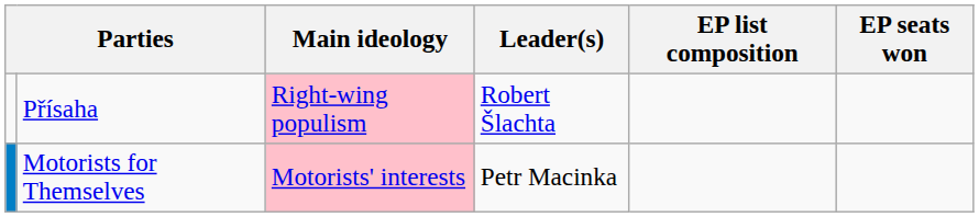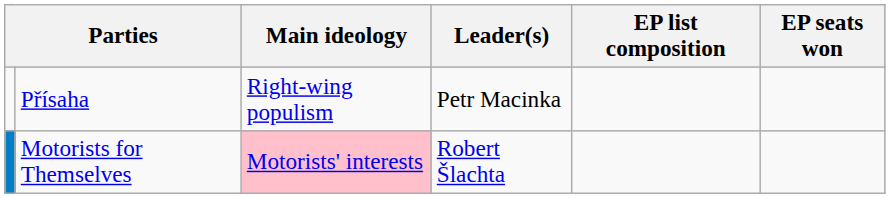Přísaha | Main ideology: pink background -> no background
Přísaha | Leader(s): Robert Šlachta -> Petr Macinka
Motorists for Themselves | Leader(s): Petr Macinka -> Robert Šlachta
